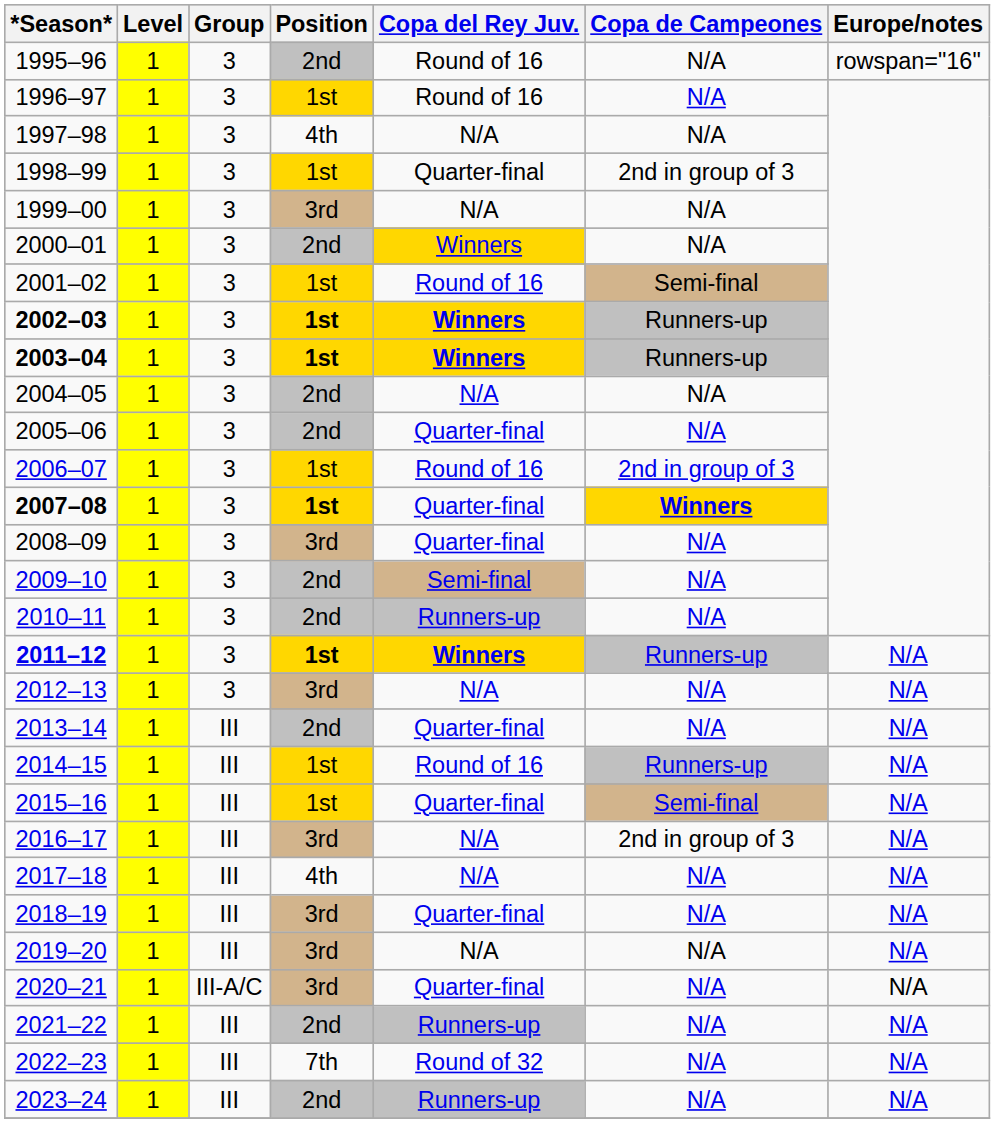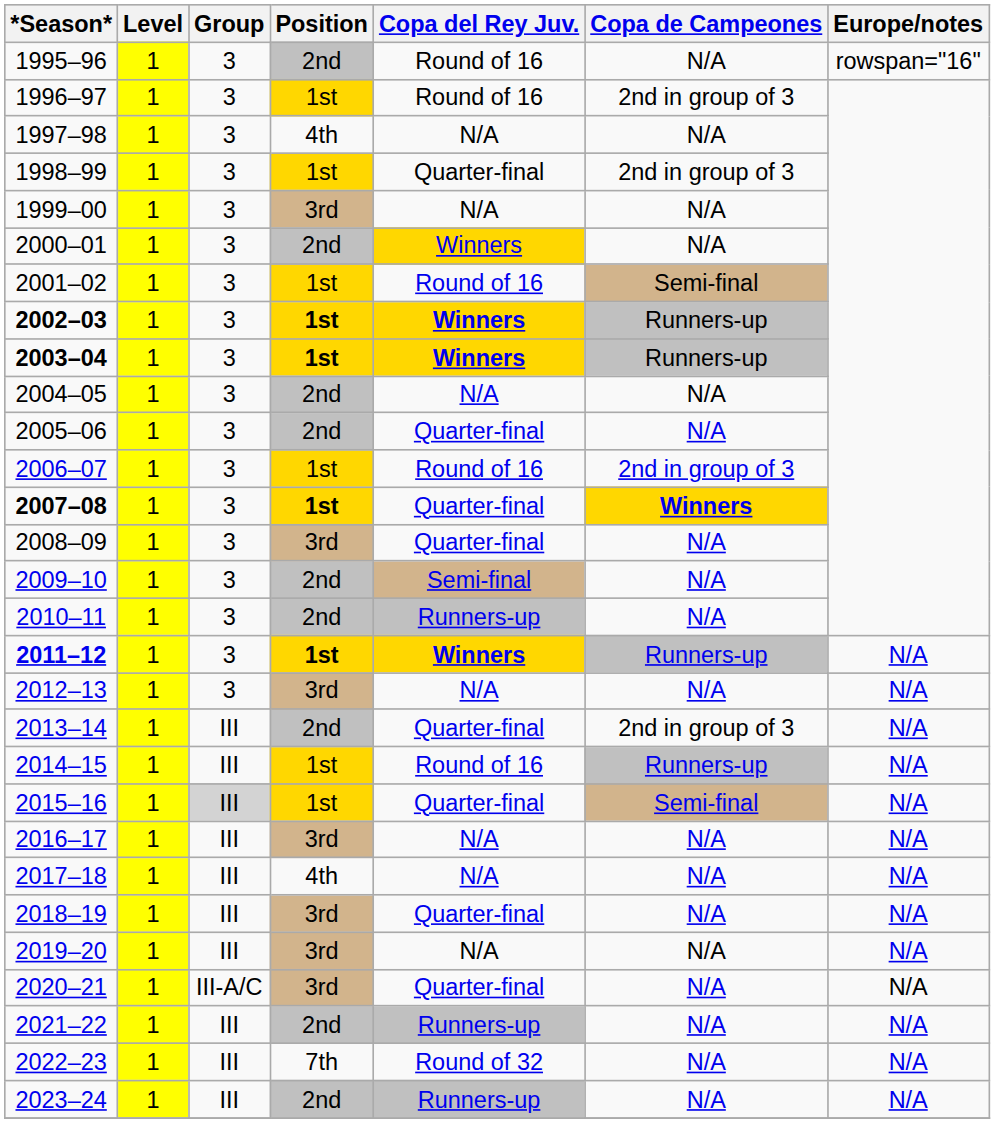1996–97 | Copa de Campeones: N/A -> 2nd in group of 3
2013–14 | Copa de Campeones: N/A -> 2nd in group of 3
2015–16 | Group: no background -> lightgrey background
2016–17 | Copa de Campeones: 2nd in group of 3 -> N/A
